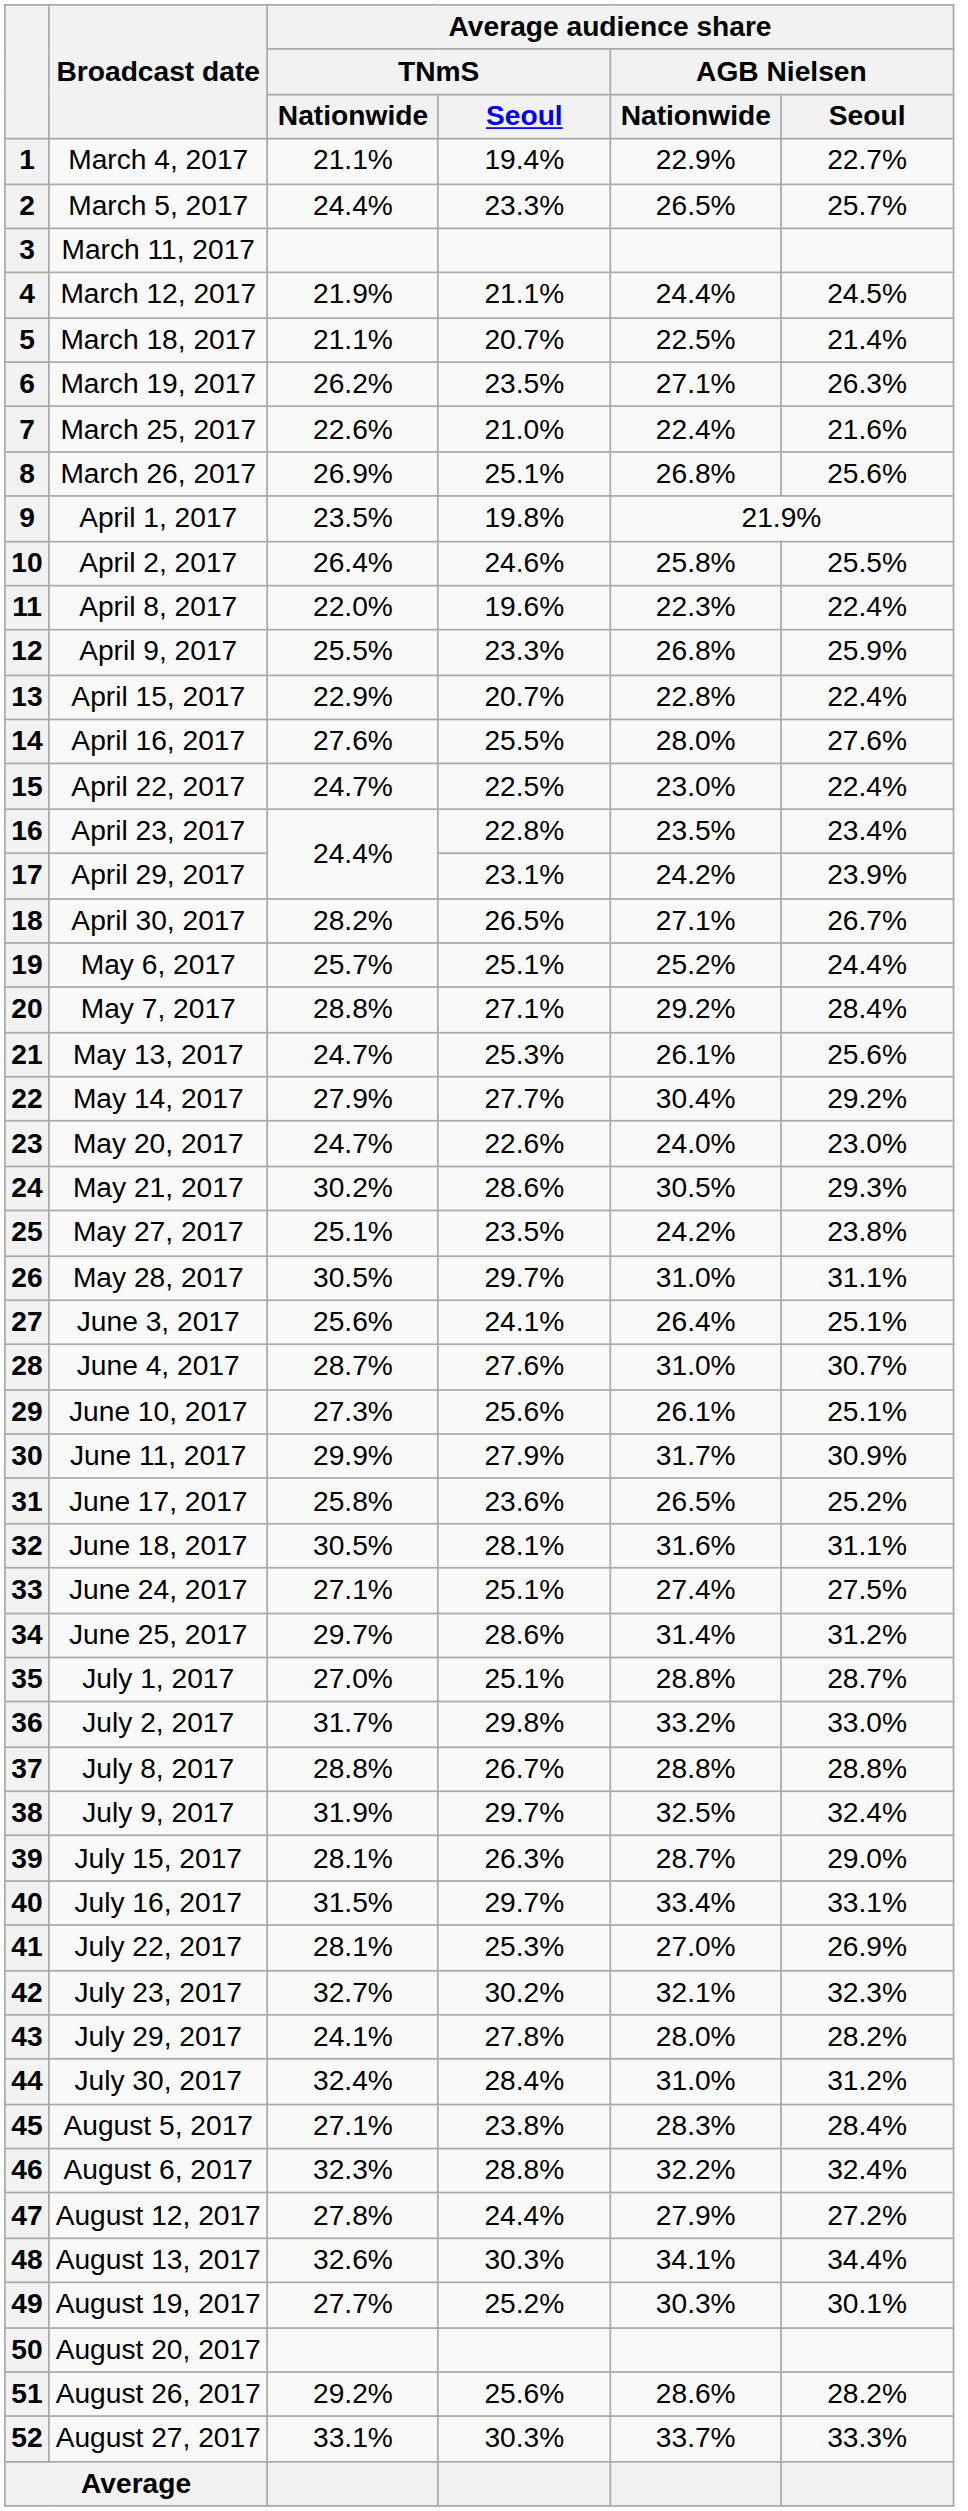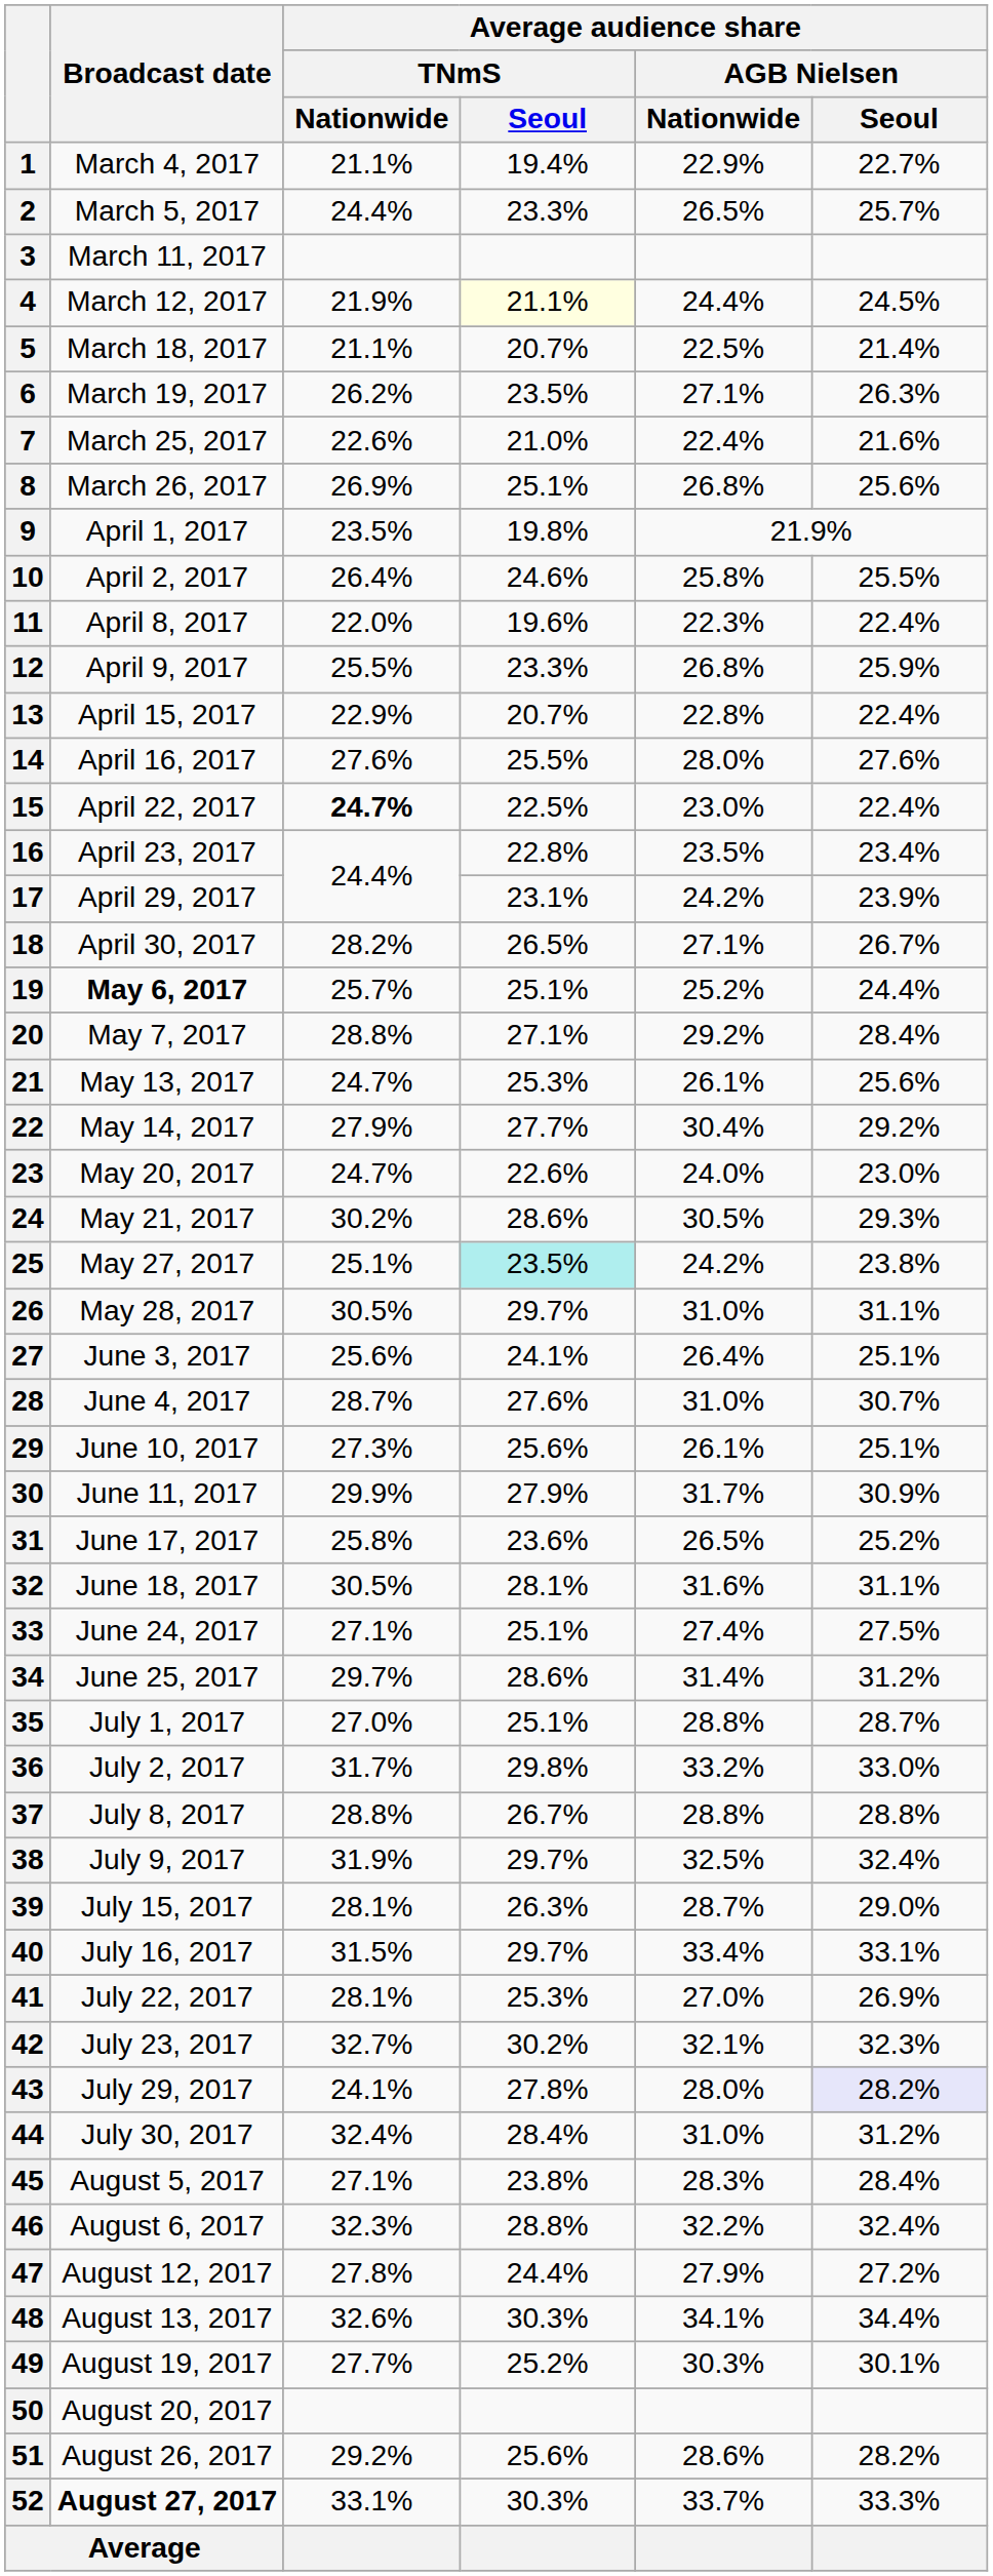4 | Average audience share / TNmS / Seoul: no background -> lightyellow background
15 | Average audience share / TNmS / Nationwide: normal -> bold
19 | Broadcast date: normal -> bold
25 | Average audience share / TNmS / Seoul: no background -> paleturquoise background
43 | Average audience share / AGB Nielsen / Seoul: no background -> lavender background
52 | Broadcast date: normal -> bold
